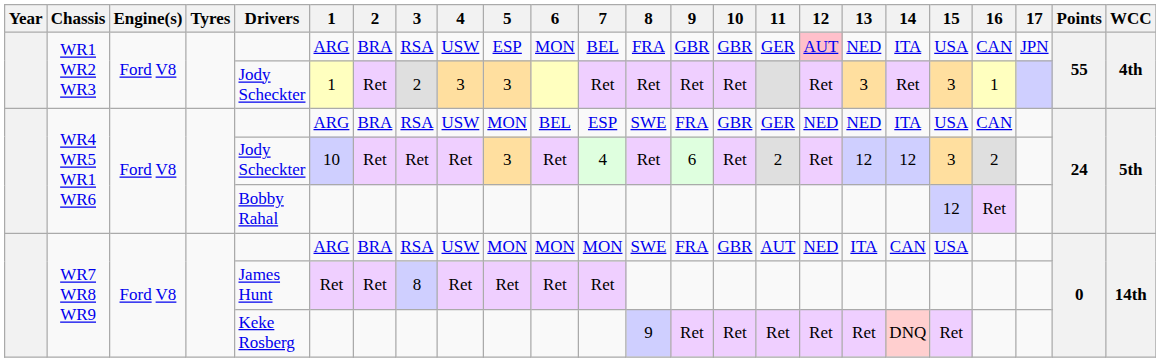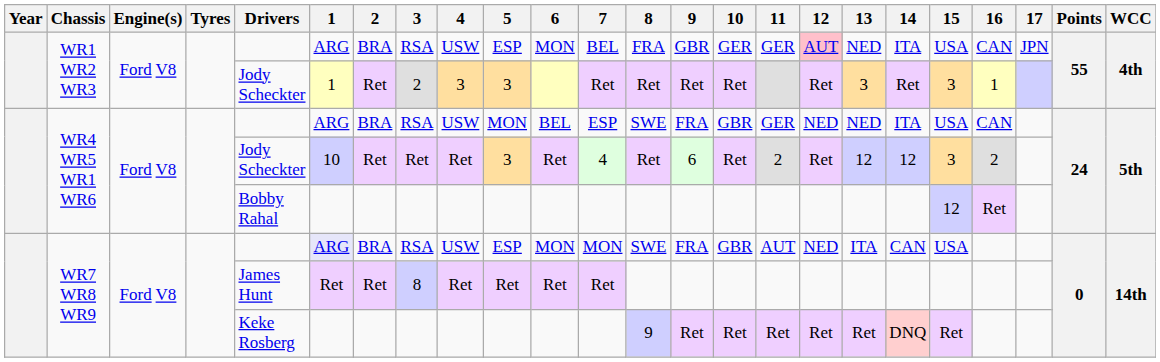row 2 | 10: GBR -> GER
row 7 | 1: no background -> lavender background
row 7 | 5: MON -> ESP
